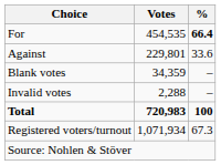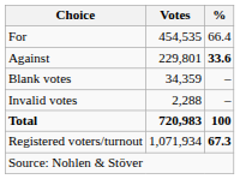For | %: bold -> normal
Against | %: normal -> bold
Registered voters/turnout | %: normal -> bold
